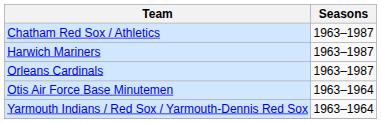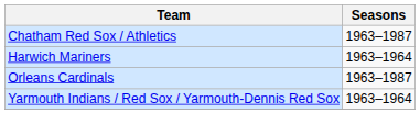Harwich Mariners | Seasons: 1963–1987 -> 1963–1964
- row: Otis Air Force Base Minutemen | 1963–1964
